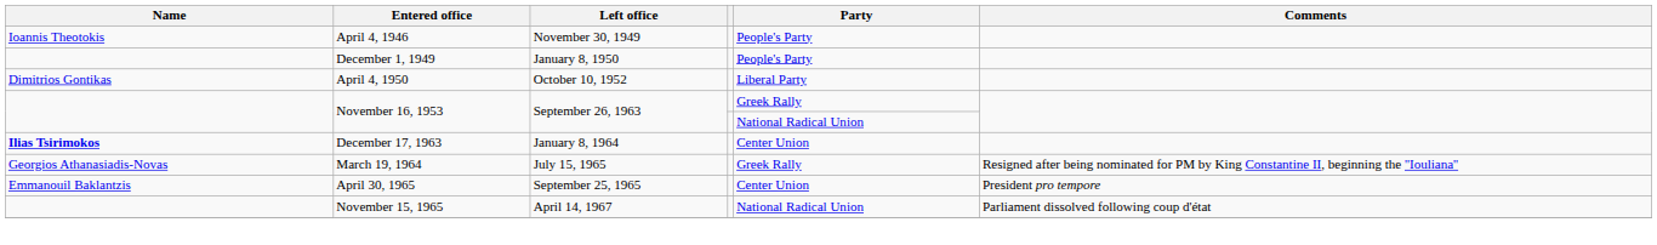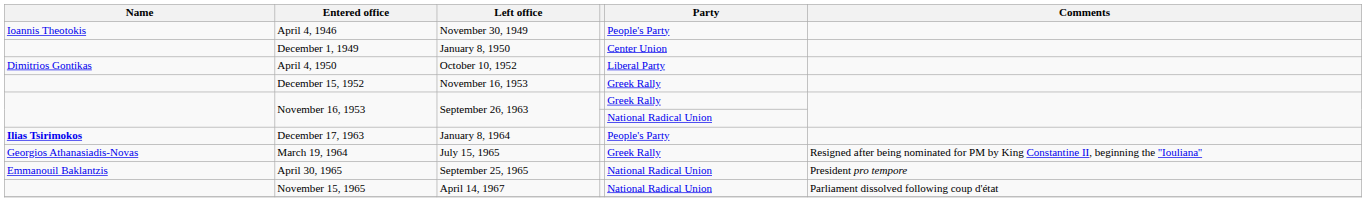December 1, 1949 | Party: People's Party -> Center Union
+ row: December 15, 1952 | November 16, 1953 | Greek Rally
December 17, 1963 | Party: Center Union -> People's Party
April 30, 1965 | Party: Center Union -> National Radical Union
